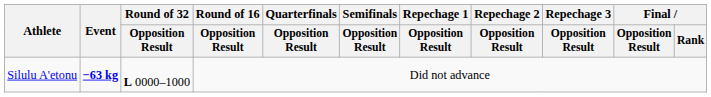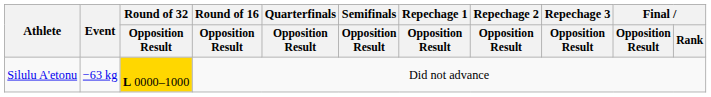Silulu A'etonu | Event: bold -> normal
Silulu A'etonu | Round of 32 / Opposition Result: no background -> gold background
